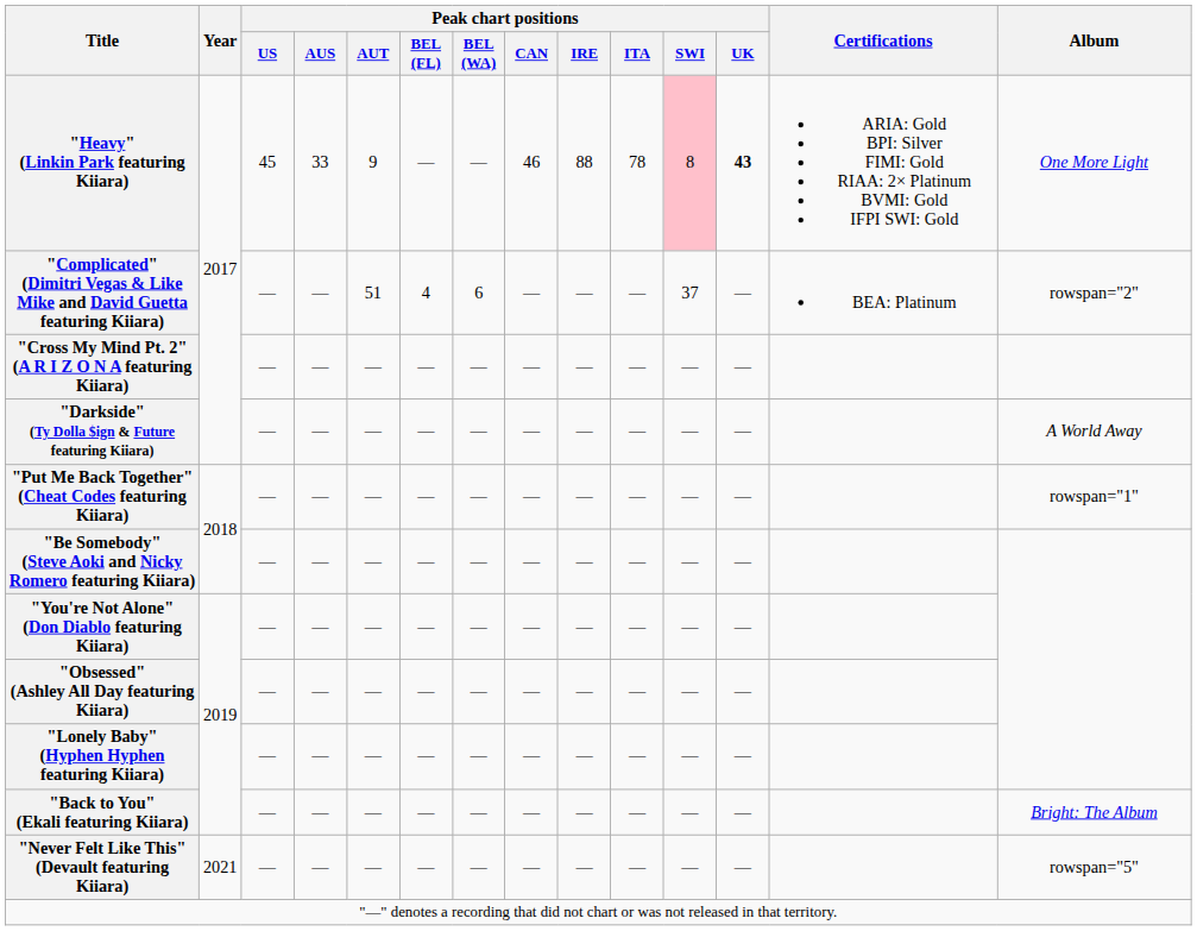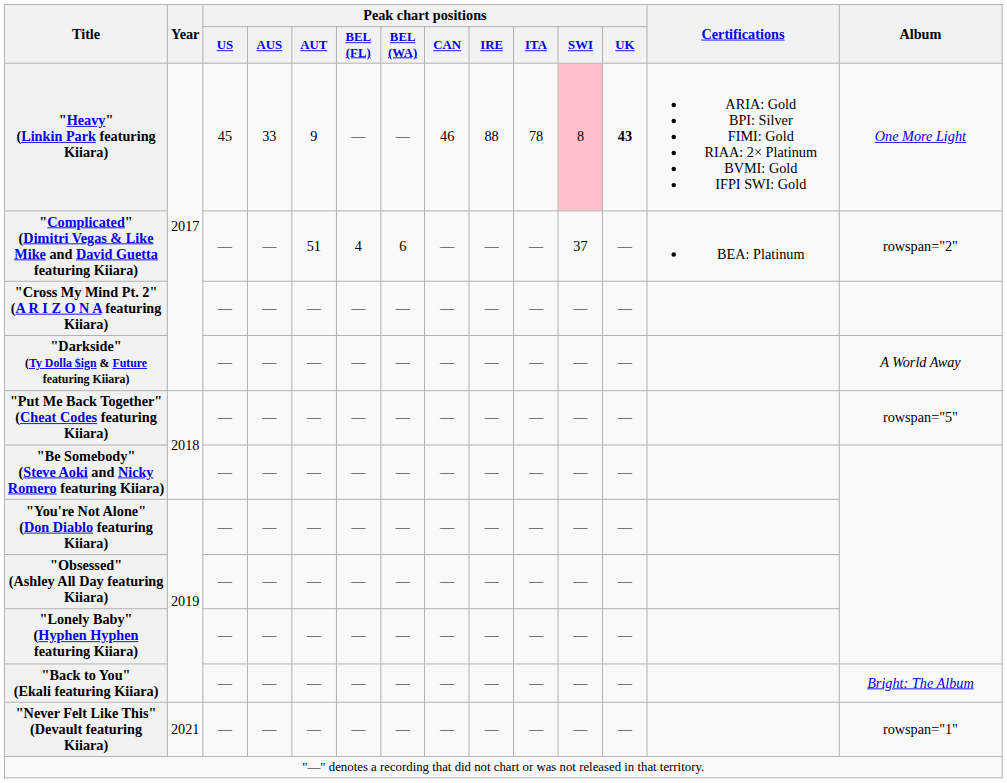"Put Me Back Together" (Cheat Codes featuring Kiiara) | Album: rowspan="1" -> rowspan="5"
"Never Felt Like This" (Devault featuring Kiiara) | Album: rowspan="5" -> rowspan="1"
